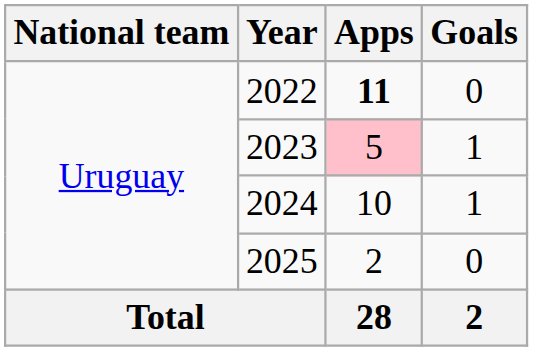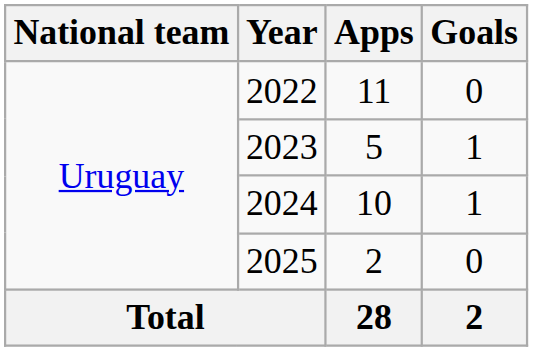2022 | Apps: bold -> normal
2023 | Apps: pink background -> no background
